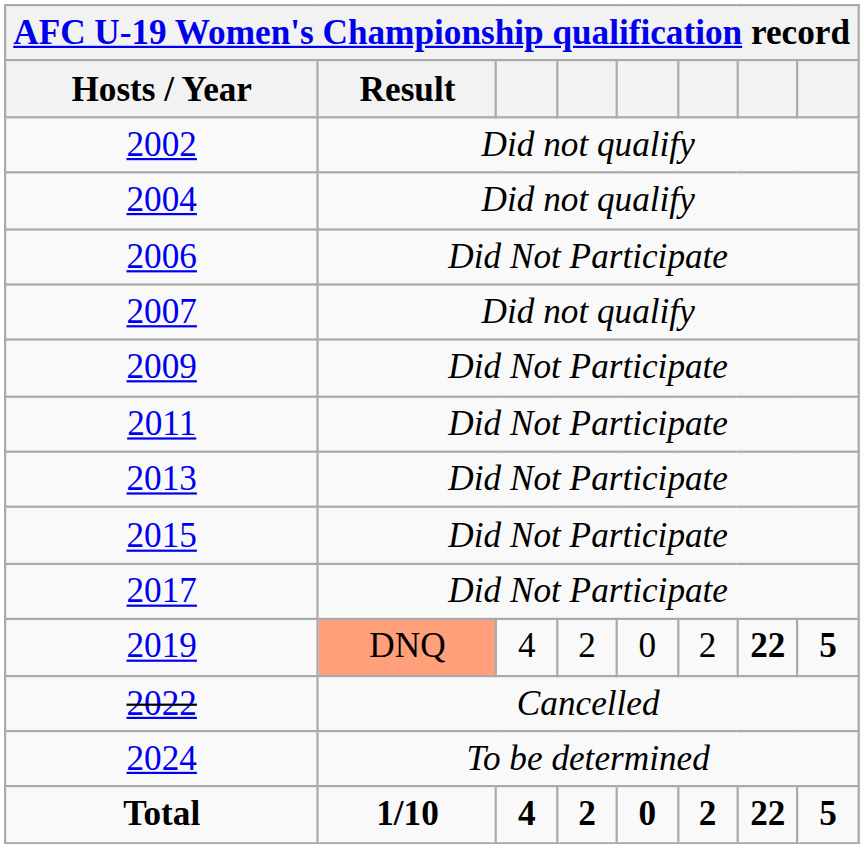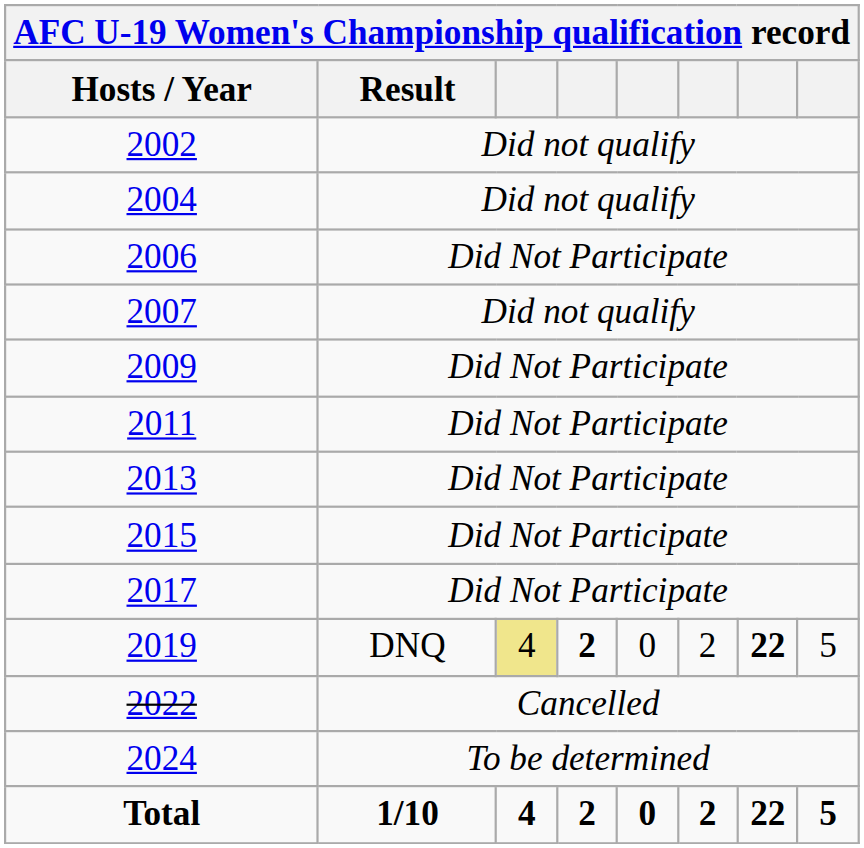2019 | AFC U-19 Women's Championship qualification record / Result: lightsalmon background -> no background
2019 | column 3: no background -> khaki background
2019 | column 4: normal -> bold
2019 | column 8: bold -> normal
